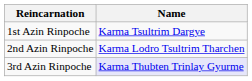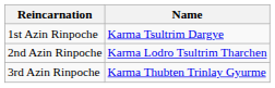3rd Azin Rinpoche | Name: lavender background -> no background
